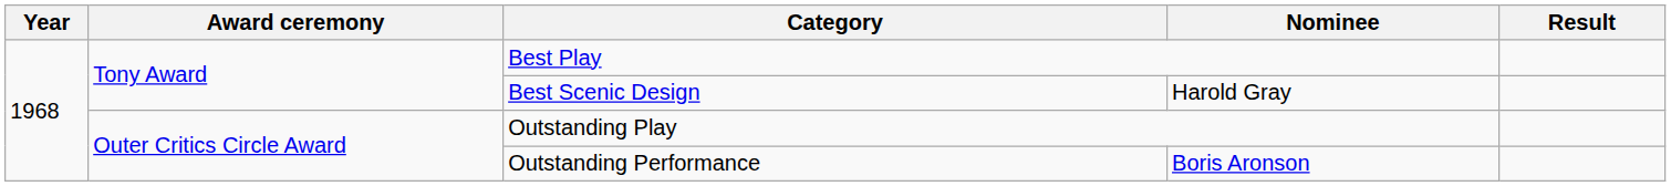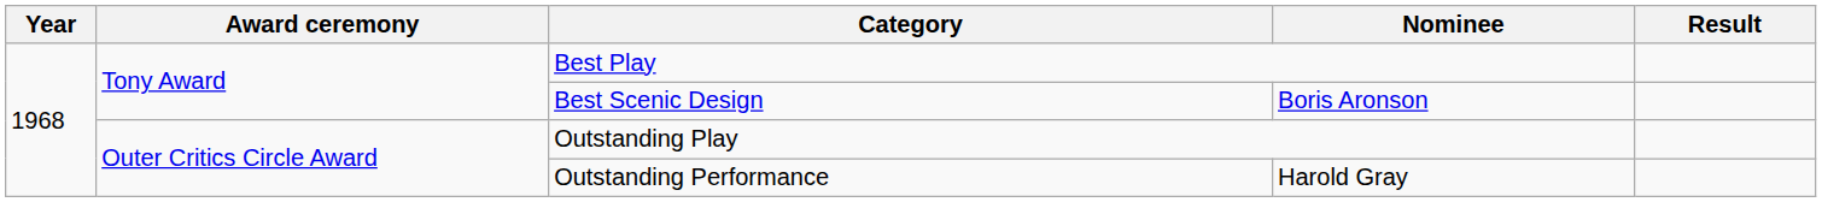Best Scenic Design | Nominee: Harold Gray -> Boris Aronson
Outstanding Performance | Nominee: Boris Aronson -> Harold Gray
